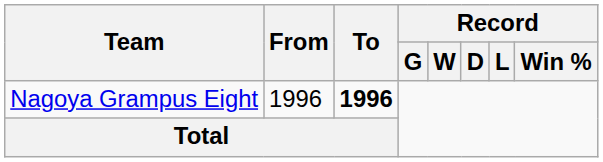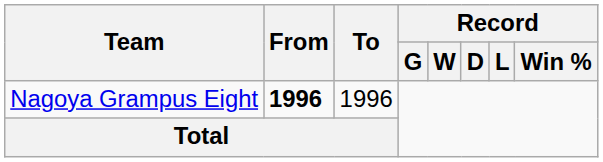Nagoya Grampus Eight | From: normal -> bold
Nagoya Grampus Eight | To: bold -> normal
